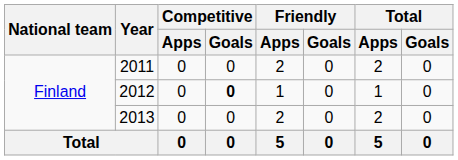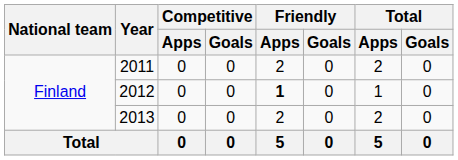2012 | Competitive / Goals: bold -> normal
2012 | Friendly / Apps: normal -> bold
